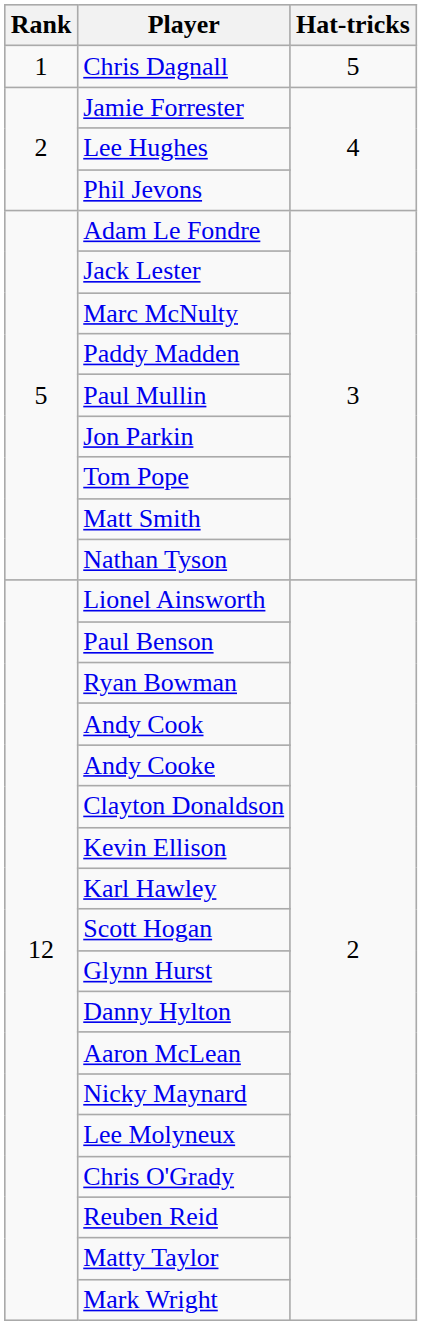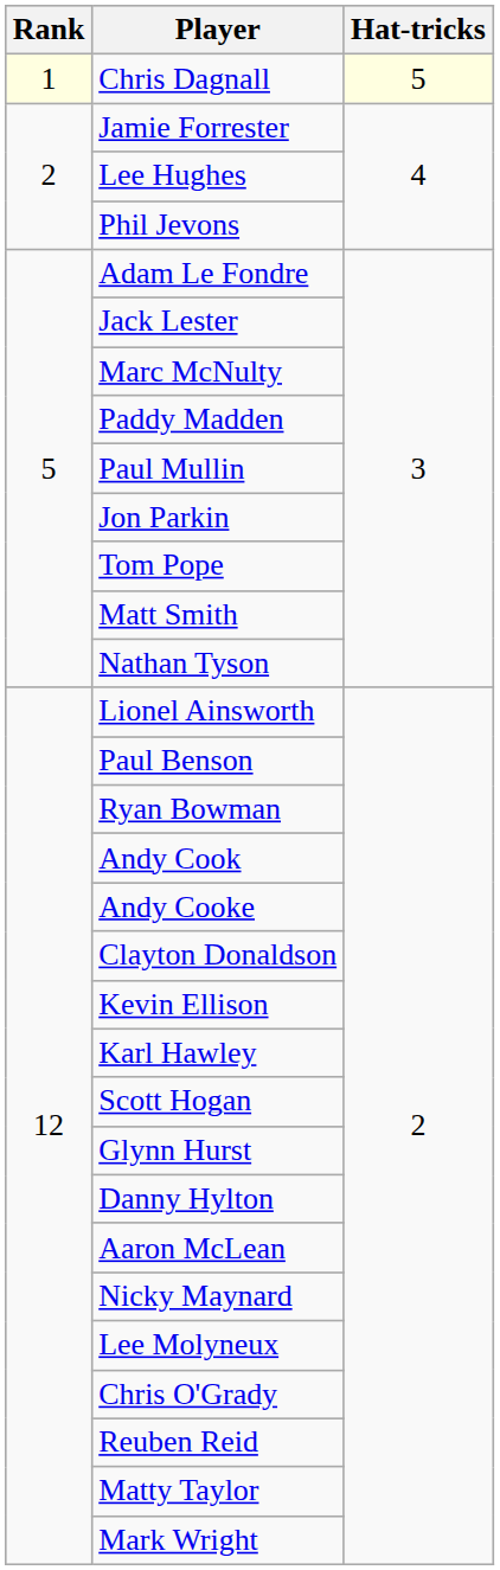Chris Dagnall | Rank: no background -> lightyellow background
Chris Dagnall | Hat-tricks: no background -> lightyellow background
